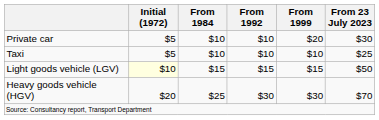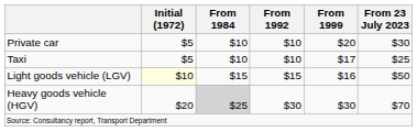Taxi | From 1999: $10 -> $17
Light goods vehicle (LGV) | From 1999: $15 -> $16
Heavy goods vehicle (HGV) | From 1984: no background -> lightgrey background
